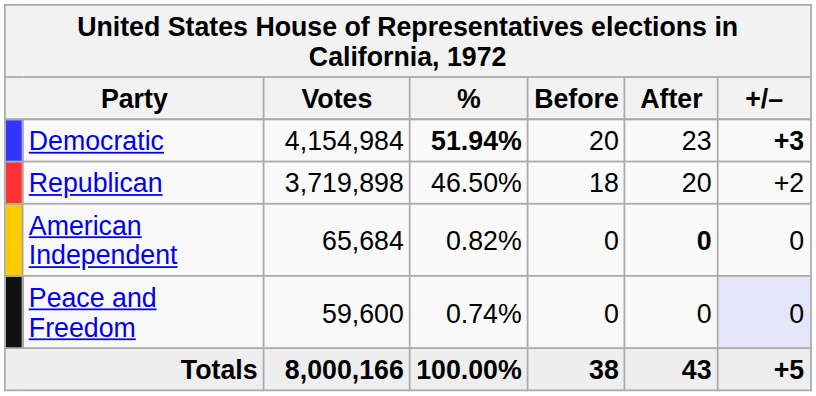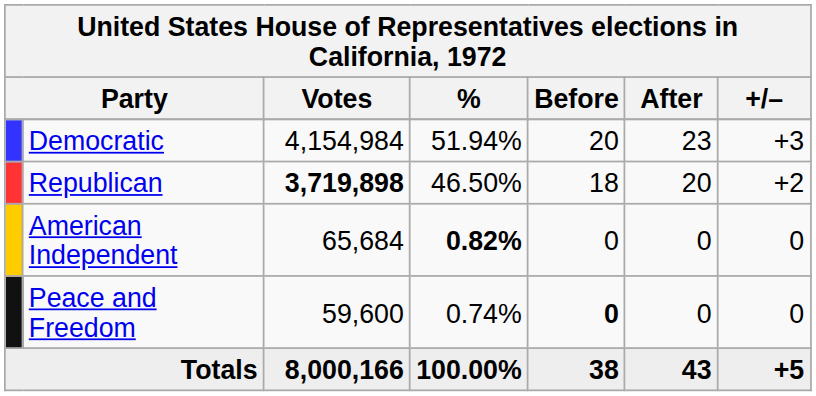Democratic | %: bold -> normal
Democratic | +/–: bold -> normal
Republican | Votes: normal -> bold
American Independent | %: normal -> bold
American Independent | After: bold -> normal
Peace and Freedom | Before: normal -> bold
Peace and Freedom | +/–: lavender background -> no background
